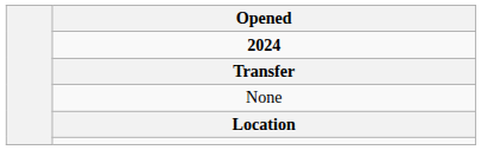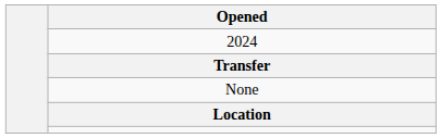2024 | Opened: bold -> normal
